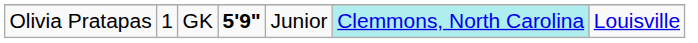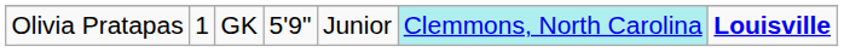Olivia Pratapas | column 4: bold -> normal
Olivia Pratapas | column 7: normal -> bold
